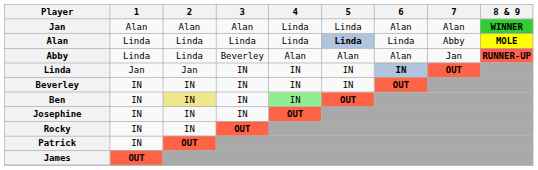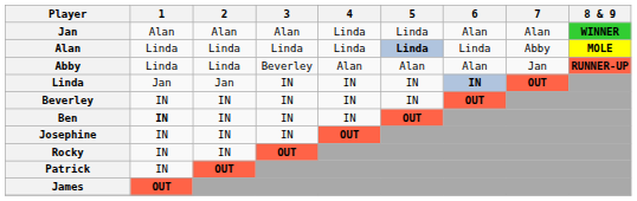Ben | 1: normal -> bold
Ben | 2: khaki background -> no background
Ben | 4: lightgreen background -> no background
